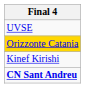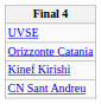Orizzonte Catania | column 1: gold background -> no background
CN Sant Andreu | column 1: bold -> normal
